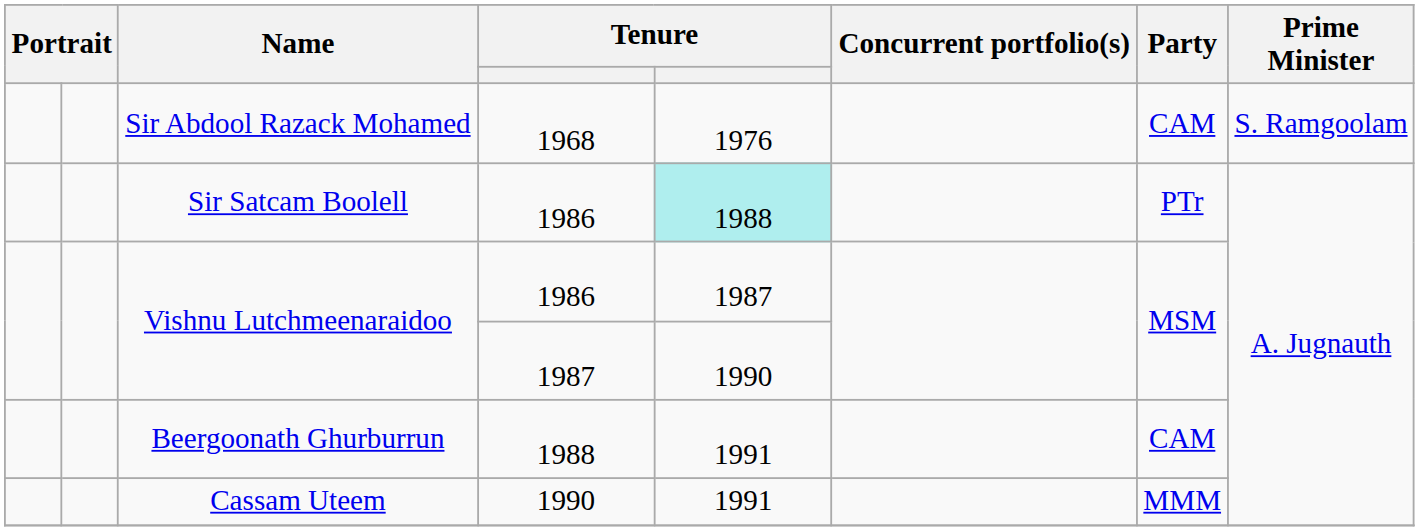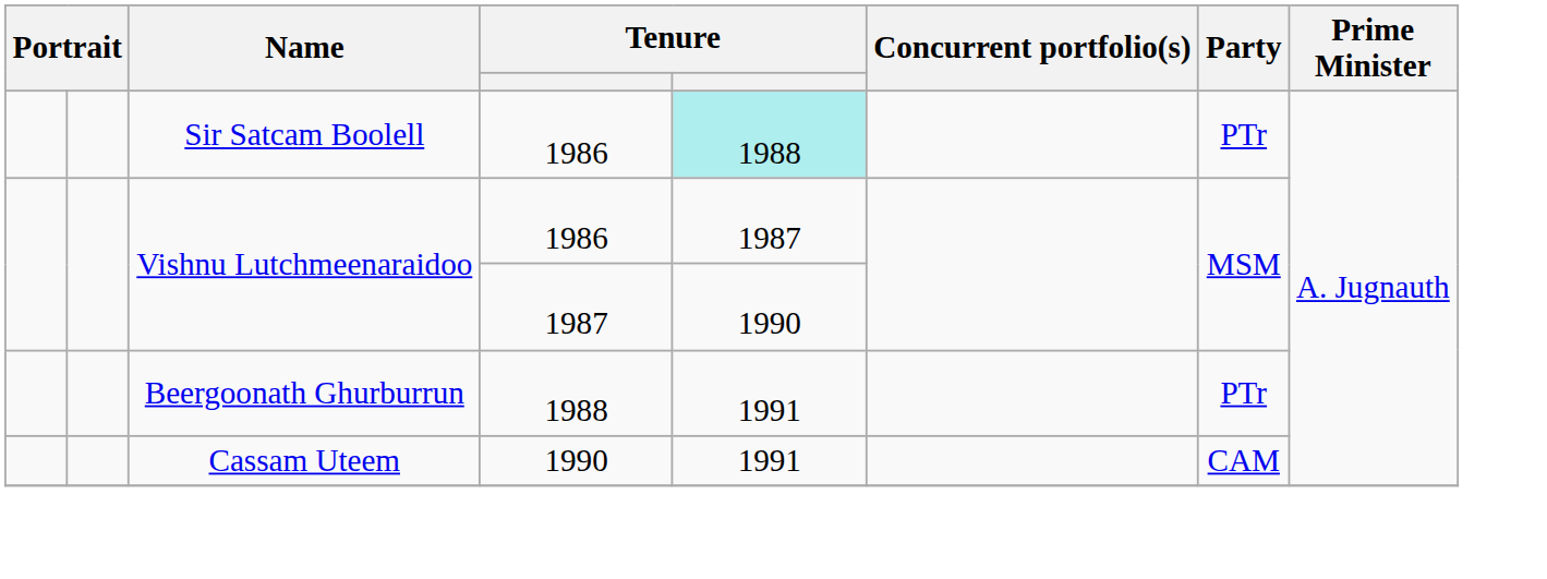- row: Sir Abdool Razack Mohamed | 1968 | 1976 | CAM | S. Ramgoolam
Beergoonath Ghurburrun | Party: CAM -> PTr
Cassam Uteem | Party: MMM -> CAM
